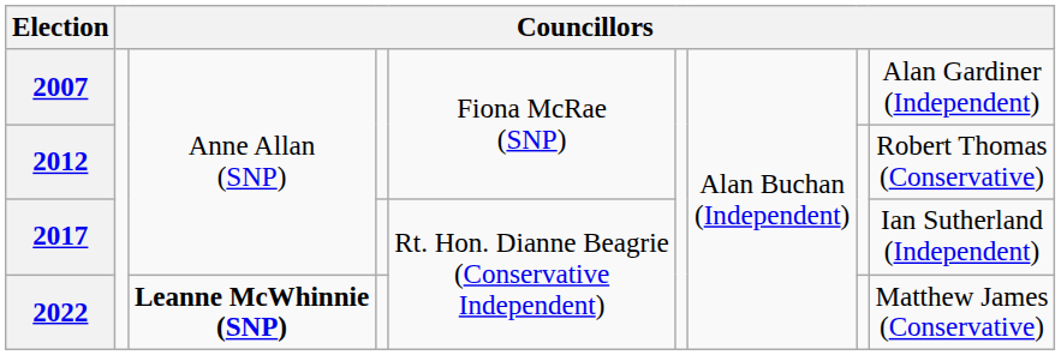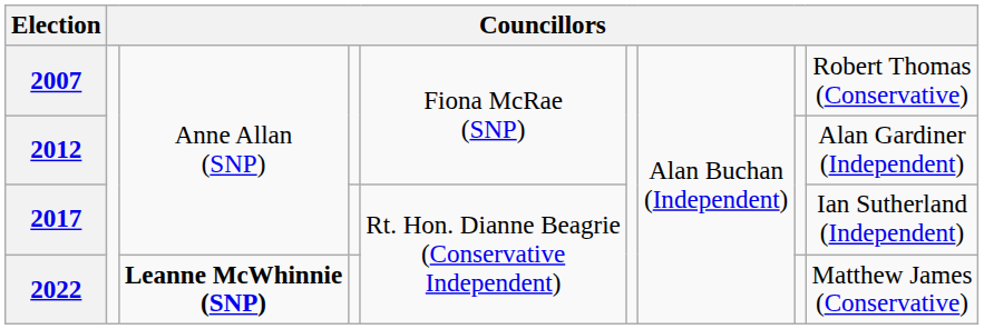2007 | column 9: Alan Gardiner (Independent) -> Robert Thomas (Conservative)
2012 | column 9: Robert Thomas (Conservative) -> Alan Gardiner (Independent)
